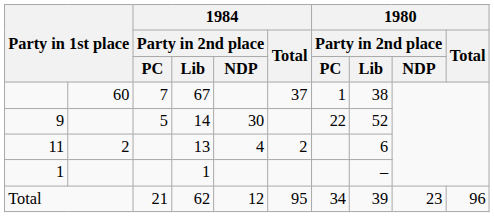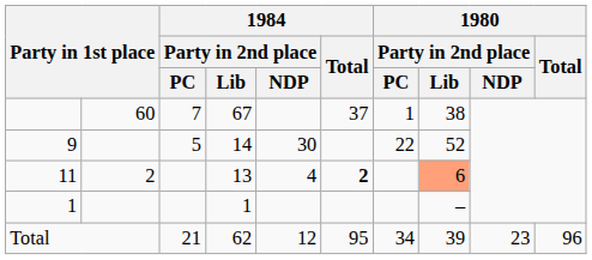11 | 1984 / Total: normal -> bold
11 | 1980 / Party in 2nd place / Lib: no background -> lightsalmon background
